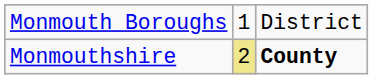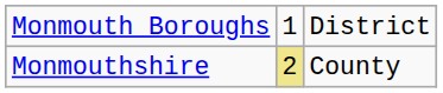Monmouthshire | column 3: bold -> normal
